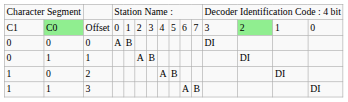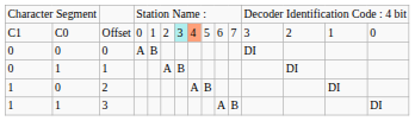Offset | column 2: lightgreen background -> no background
Offset | column 7: no background -> paleturquoise background
Offset | column 8: no background -> lightsalmon background
Offset | column 13: lightgreen background -> no background
